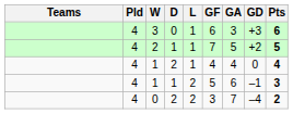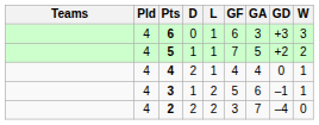columns swapped: W <-> Pts
